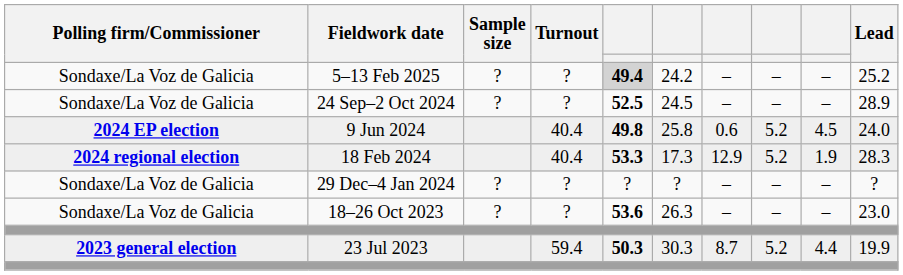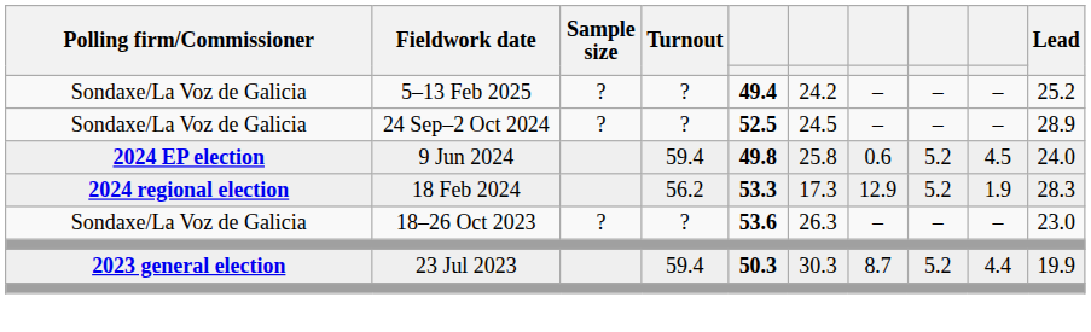5–13 Feb 2025 | column 5: lightgrey background -> no background
9 Jun 2024 | Turnout: 40.4 -> 59.4
18 Feb 2024 | Turnout: 40.4 -> 56.2
- row: Sondaxe/La Voz de Galicia | 29 Dec–4 Jan 2024 | ? | ? | ? | ? | – | – | – | ?
